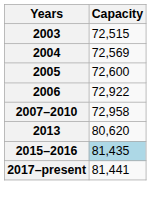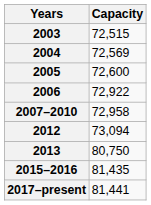+ row: 2012 | 73,094
2013 | Capacity: 80,620 -> 80,750
2015–2016 | Capacity: lightblue background -> no background
